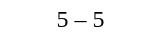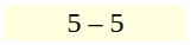row 1 | column 1: no background -> lightyellow background
